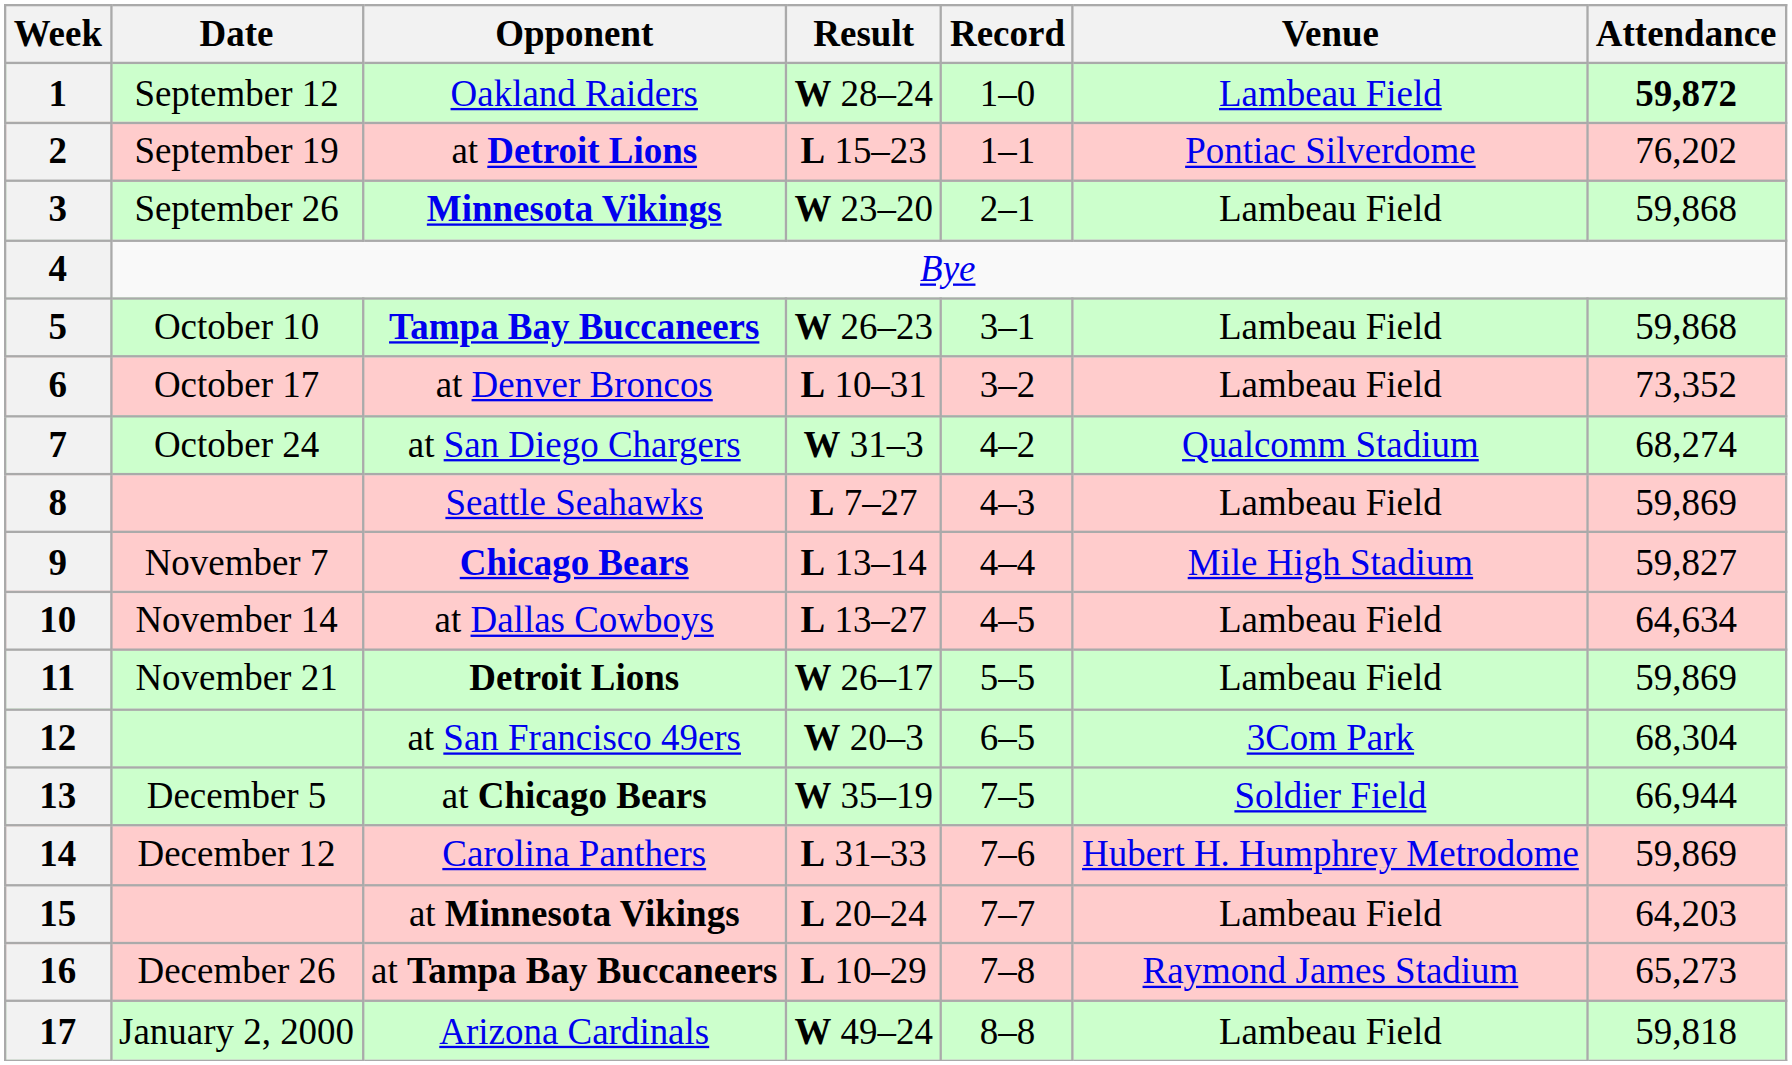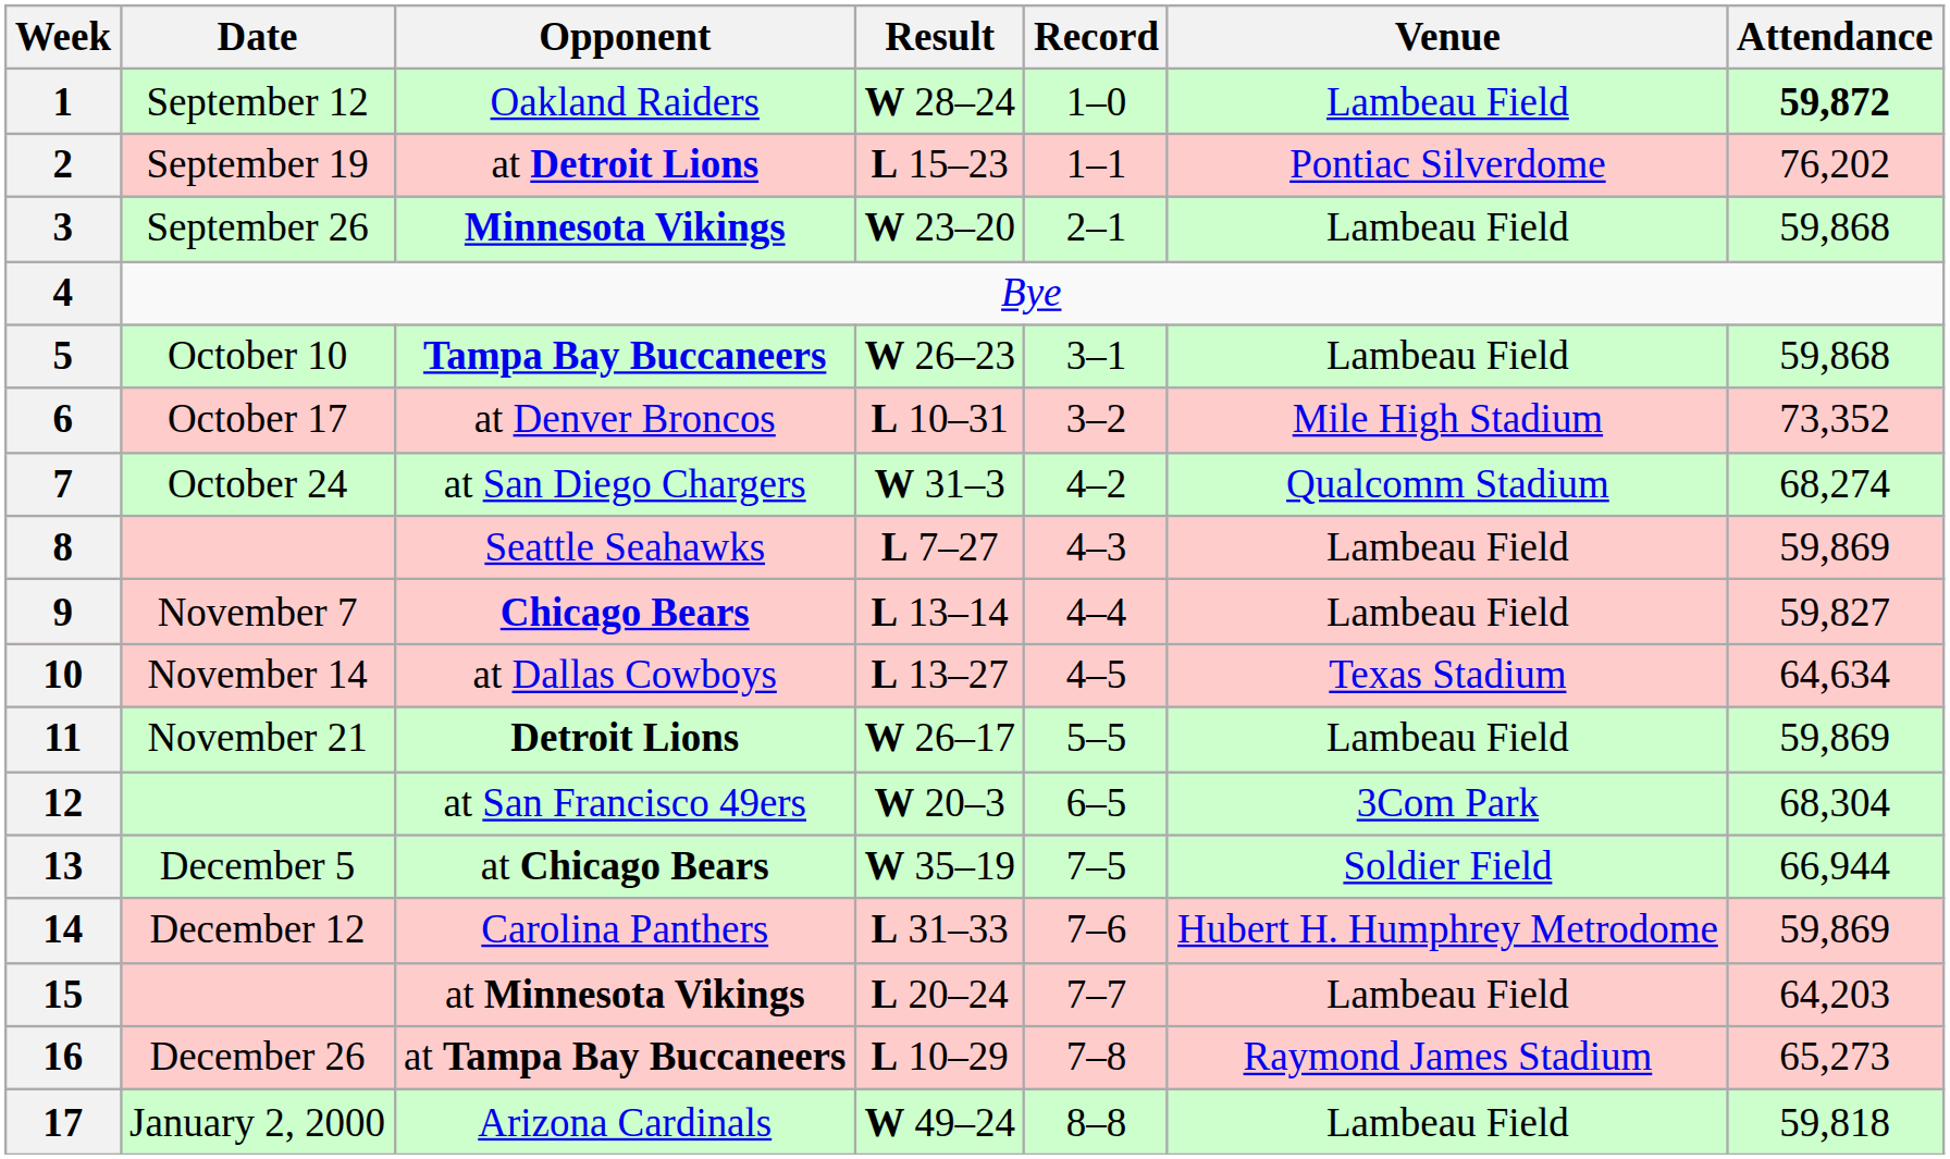6 | Venue: Lambeau Field -> Mile High Stadium
9 | Venue: Mile High Stadium -> Lambeau Field
10 | Venue: Lambeau Field -> Texas Stadium
